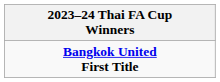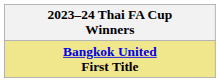row 2 | column 1: no background -> khaki background
